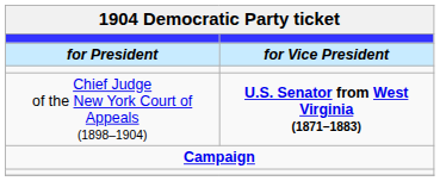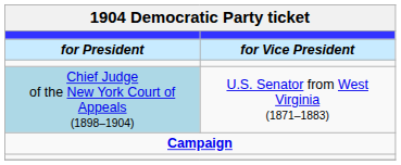Chief Judge of the New York Court of Appeals (1898–1904) | column 1: no background -> lightblue background
Chief Judge of the New York Court of Appeals (1898–1904) | column 2: bold -> normal
